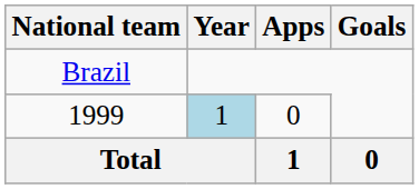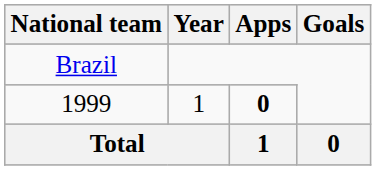1999 | Year: lightblue background -> no background
1999 | Apps: normal -> bold
